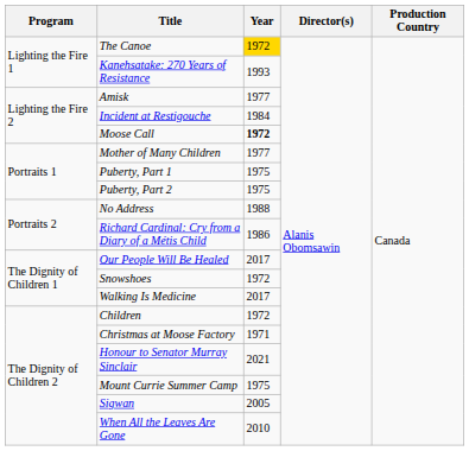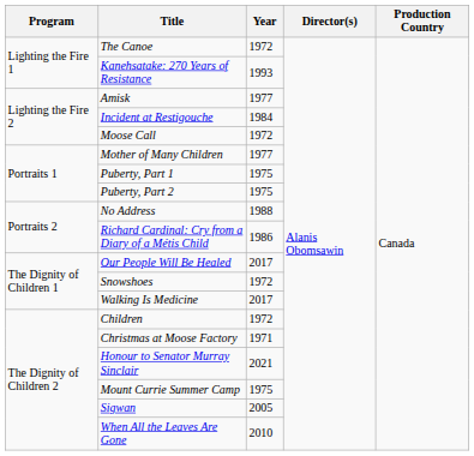The Canoe | Year: gold background -> no background
Moose Call | Year: bold -> normal
